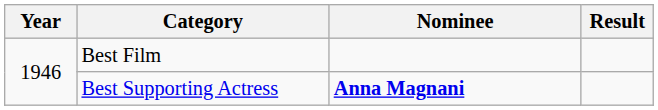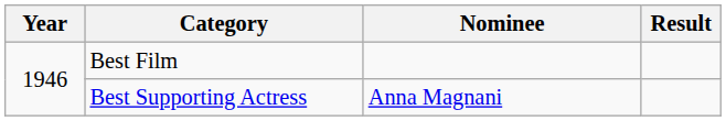Best Supporting Actress | Nominee: bold -> normal
